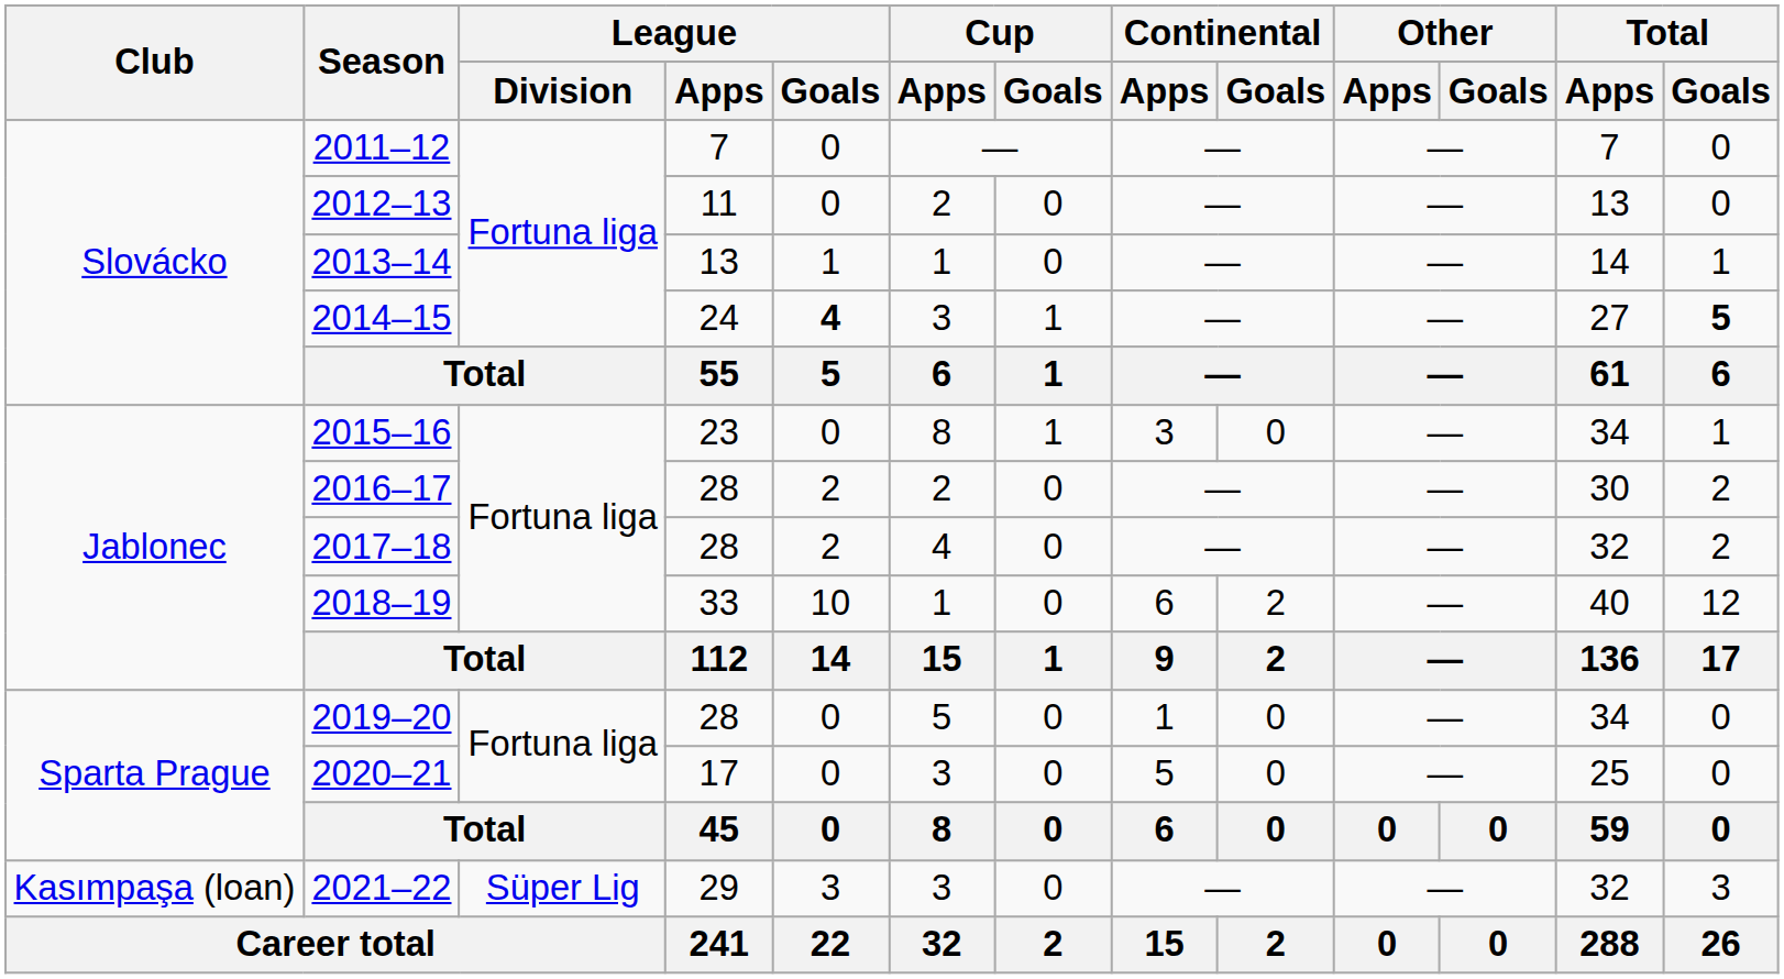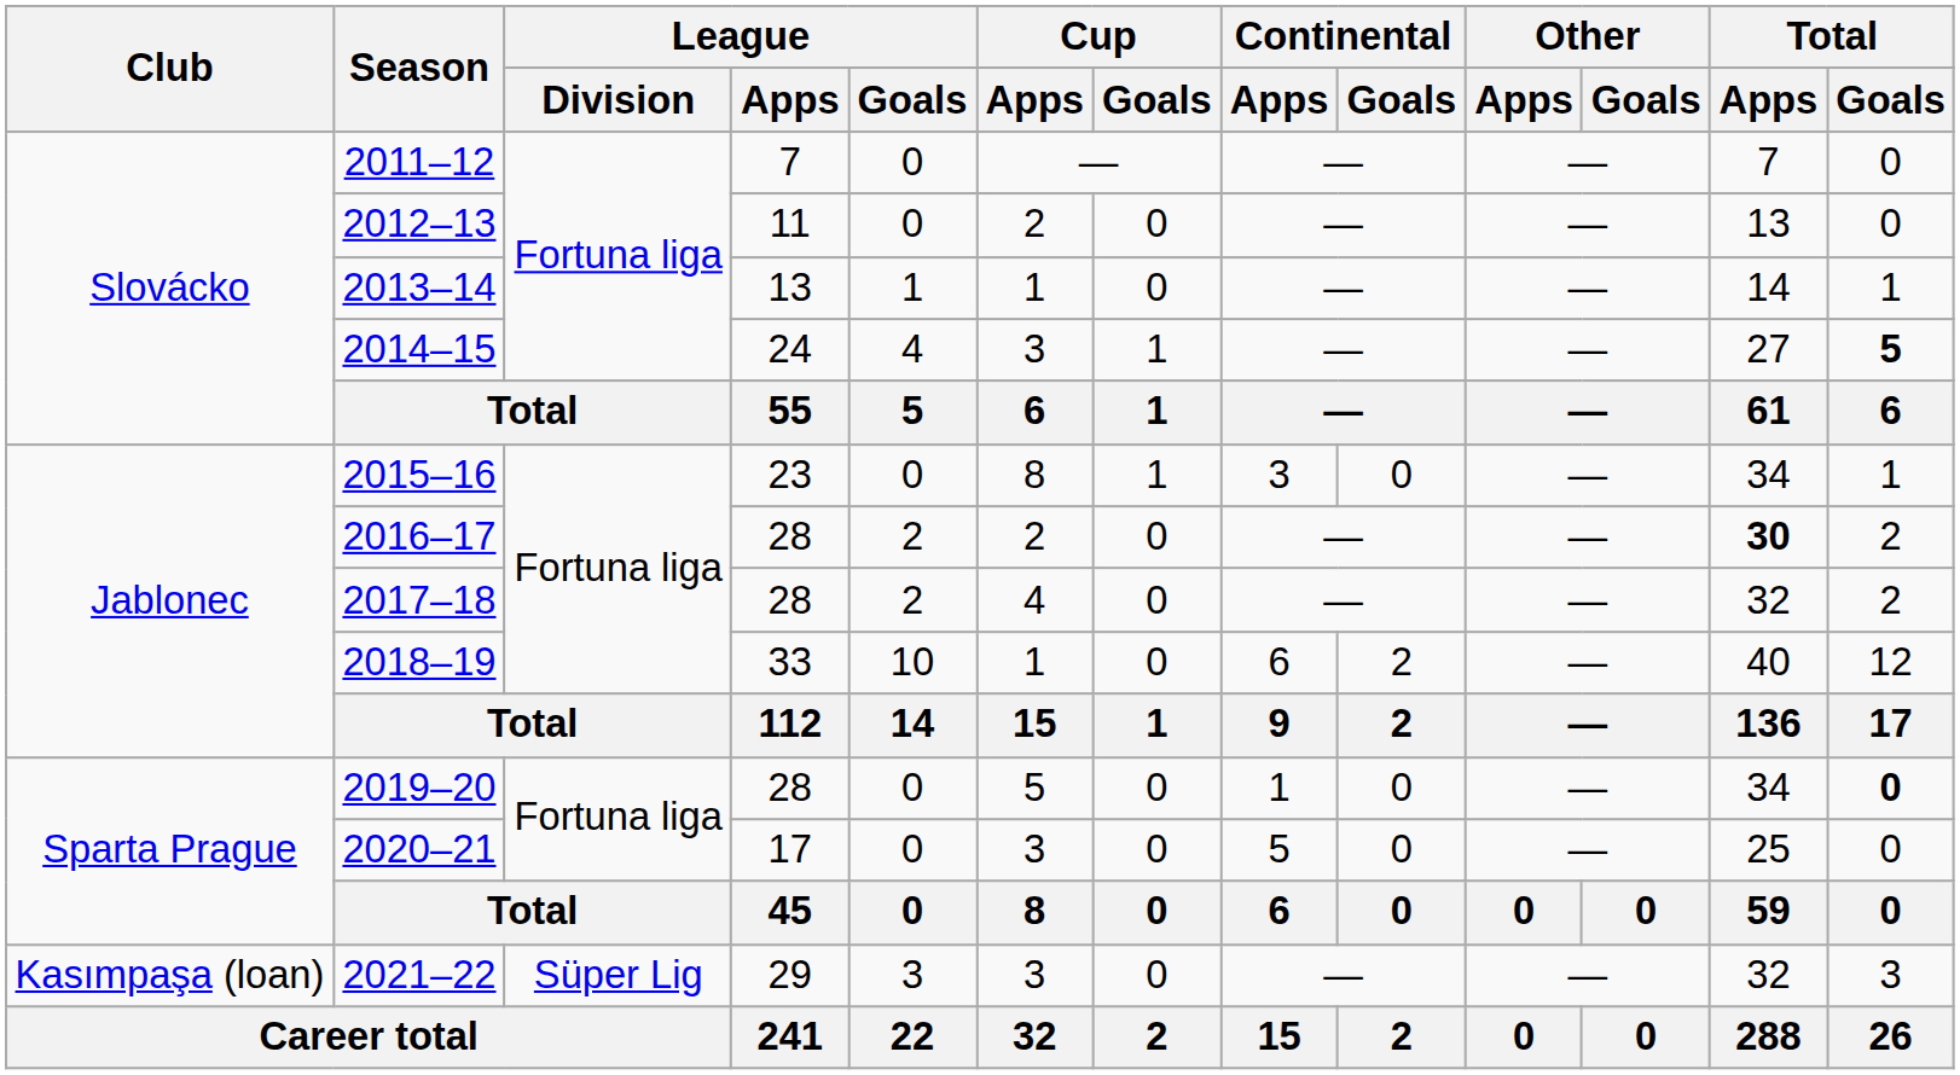2014–15 | League / Goals: bold -> normal
2016–17 | Total / Apps: normal -> bold
2019–20 | Total / Goals: normal -> bold
